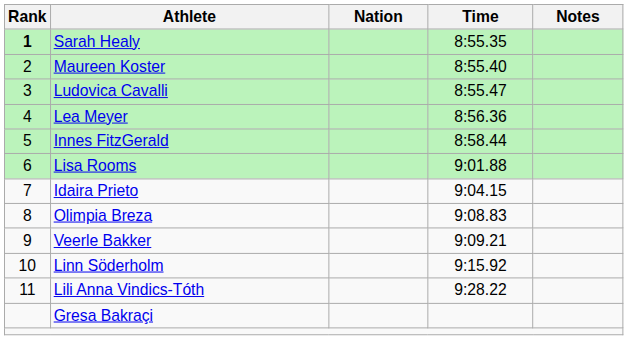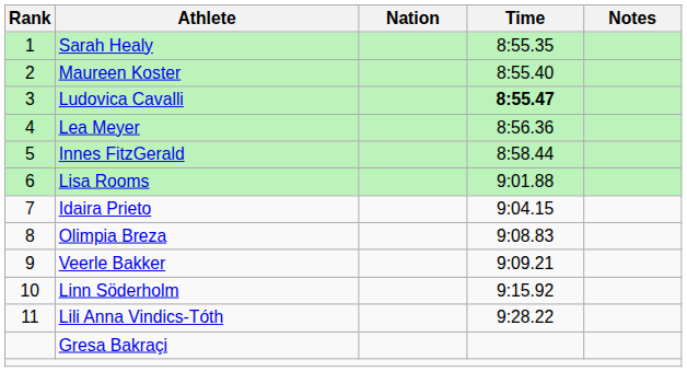Sarah Healy | Rank: bold -> normal
Ludovica Cavalli | Time: normal -> bold
